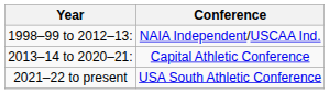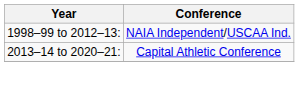- row: 2021–22 to present | USA South Athletic Conference
